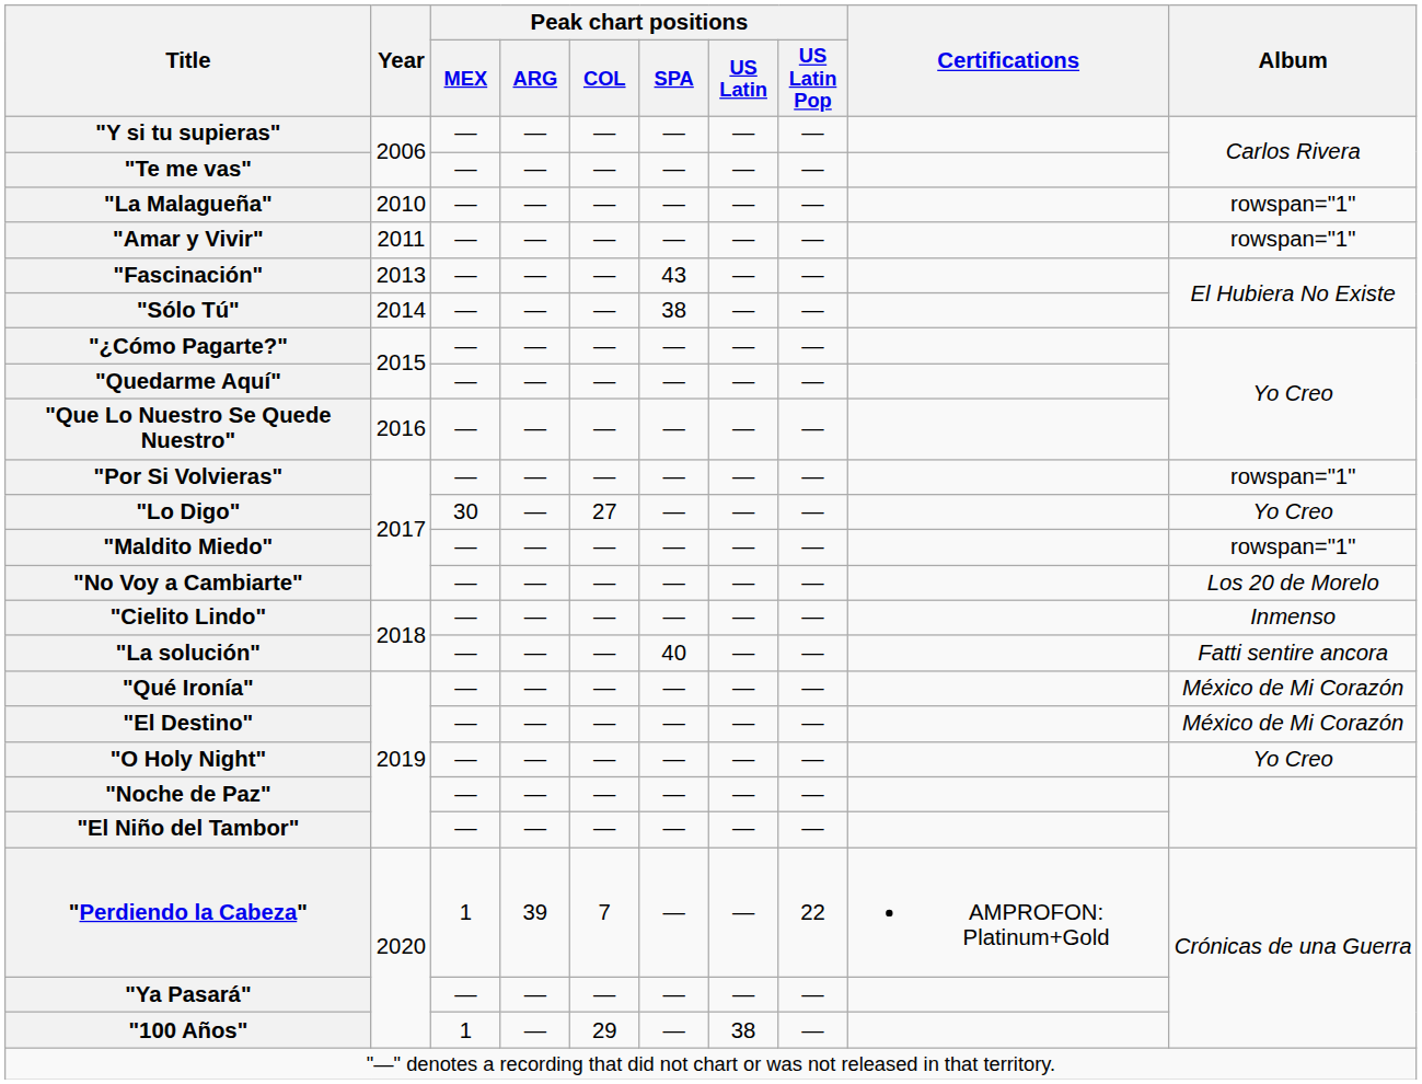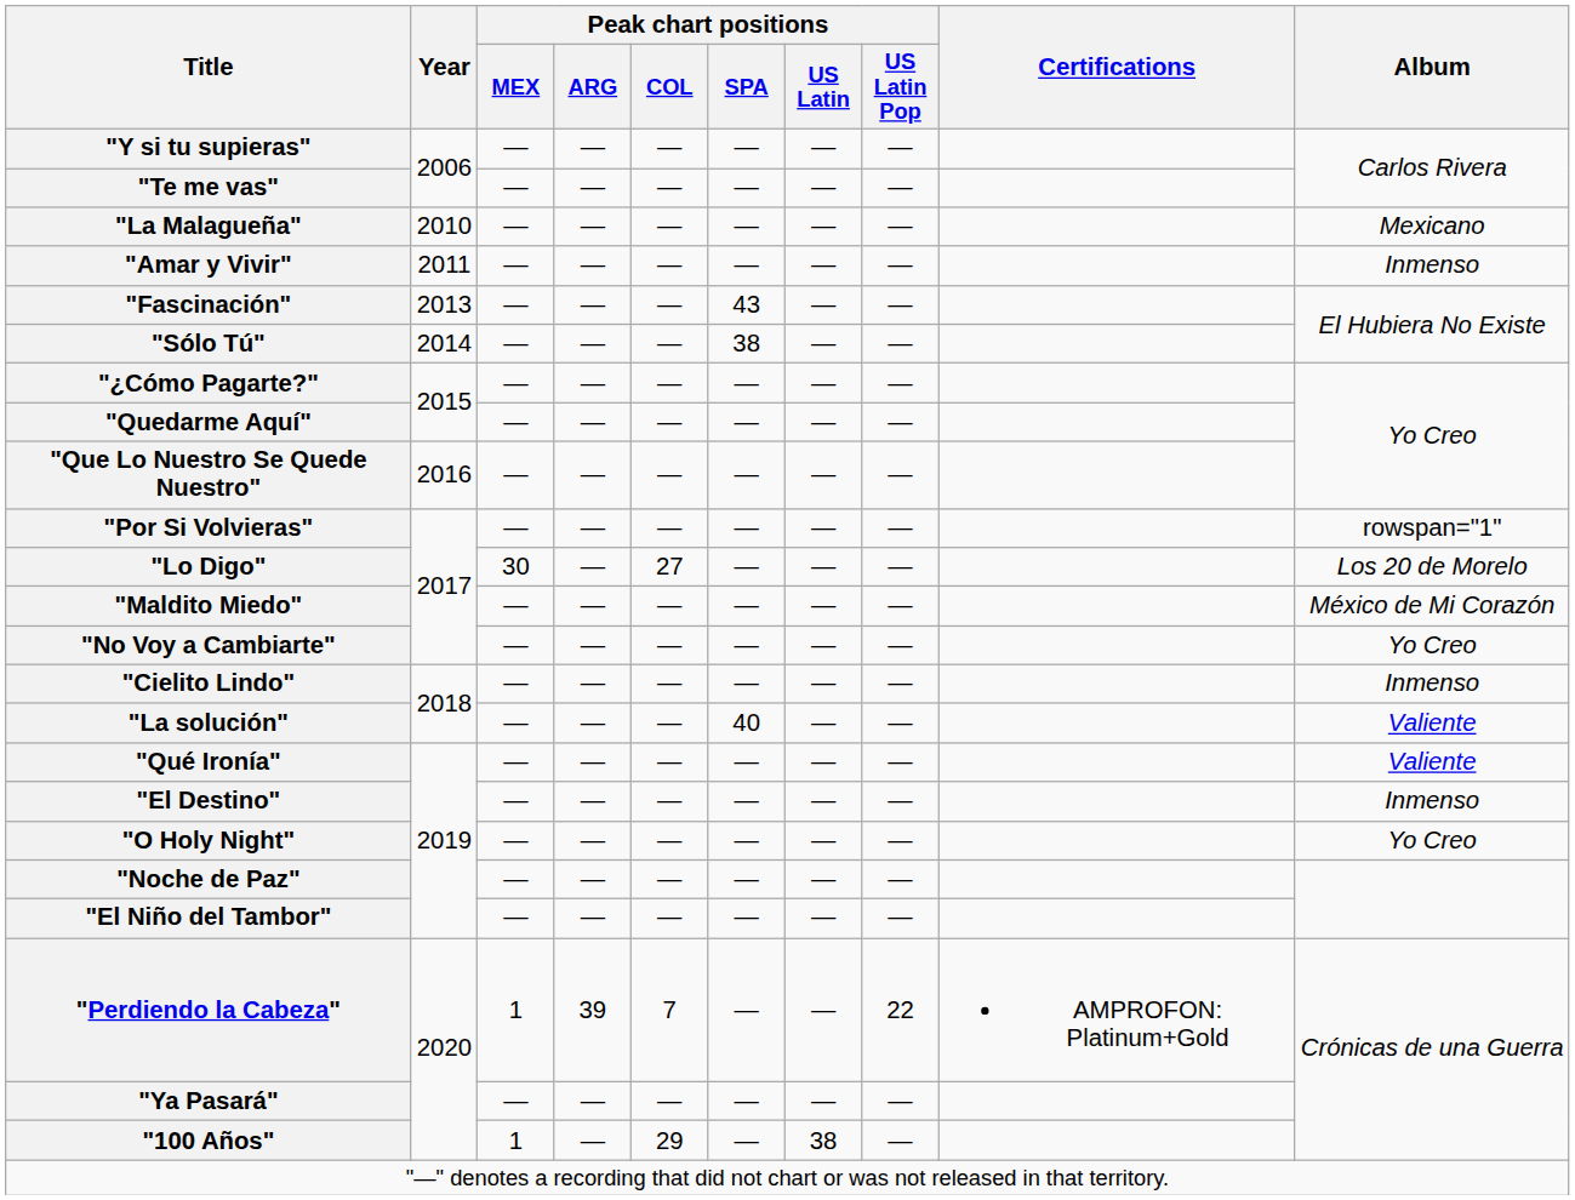"La Malagueña" | Album: rowspan="1" -> Mexicano
"Amar y Vivir" | Album: rowspan="1" -> Inmenso
"Lo Digo" | Album: Yo Creo -> Los 20 de Morelo
"Maldito Miedo" | Album: rowspan="1" -> México de Mi Corazón
"No Voy a Cambiarte" | Album: Los 20 de Morelo -> Yo Creo
"La solución" | Album: Fatti sentire ancora -> Valiente
"Qué Ironía" | Album: México de Mi Corazón -> Valiente
"El Destino" | Album: México de Mi Corazón -> Inmenso
